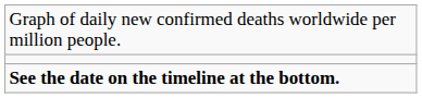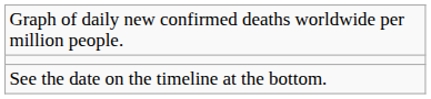row 3 | column 1: bold -> normal
